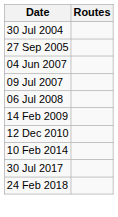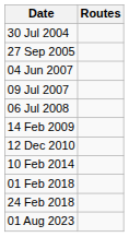- row: 30 Jul 2017
+ row: 01 Feb 2018
+ row: 01 Aug 2023
